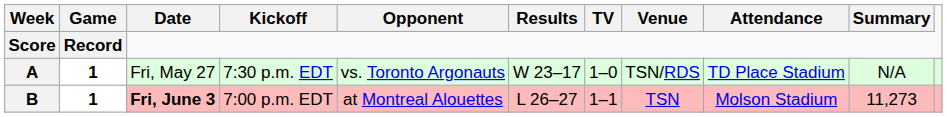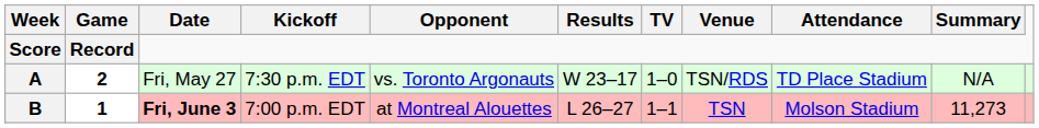A | Game / Record: 1 -> 2
